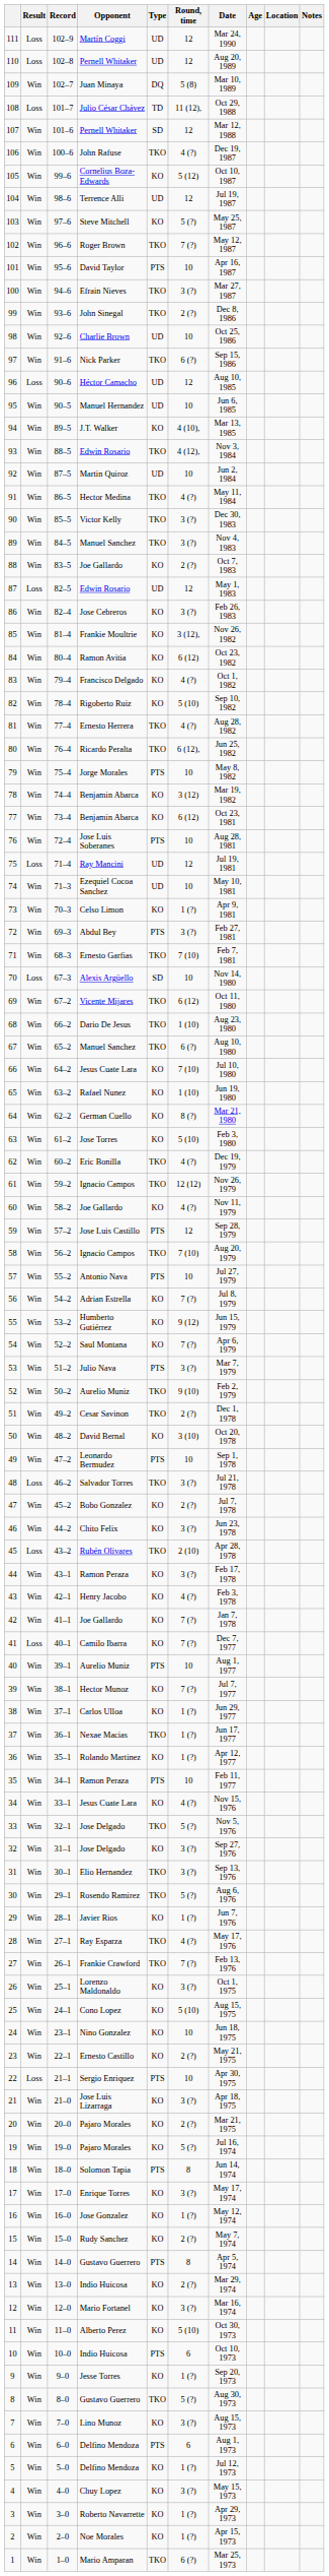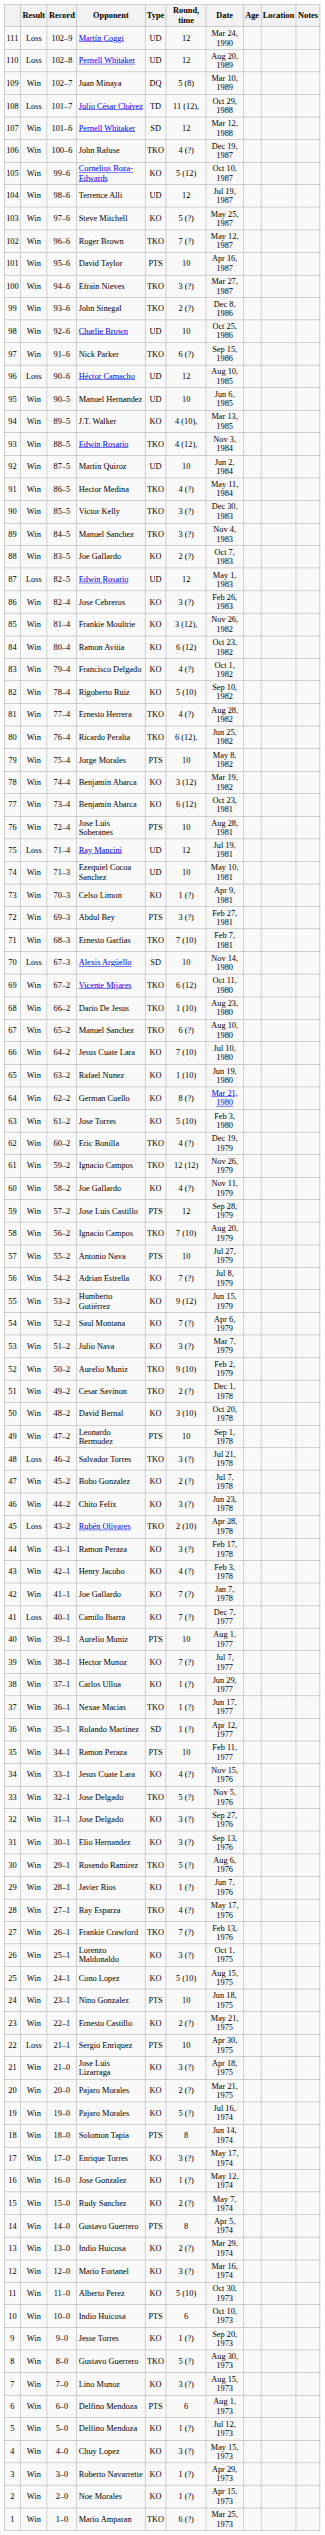53 | Type: PTS -> KO
36 | Type: KO -> SD
31 | Type: TKO -> KO
24 | Type: KO -> PTS
